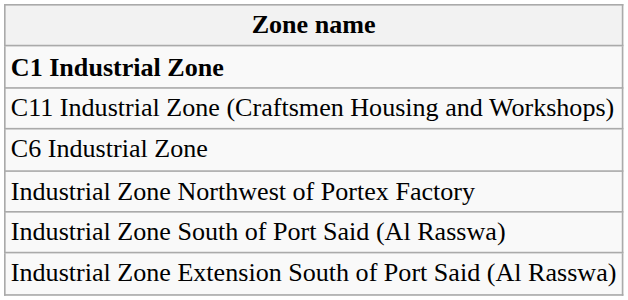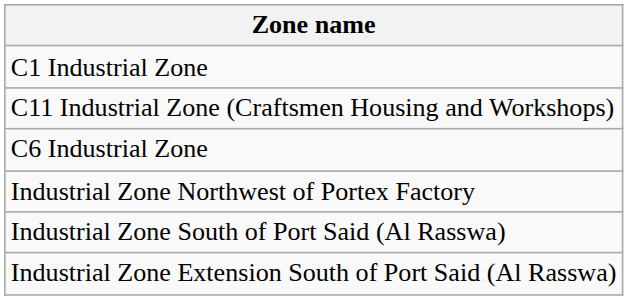row 2 | column 1: bold -> normal
